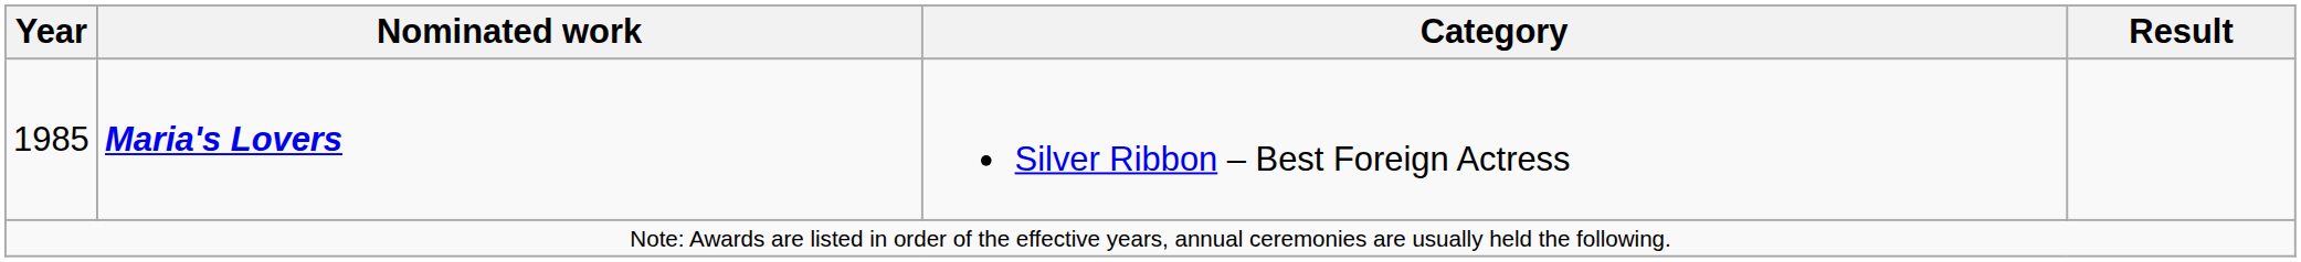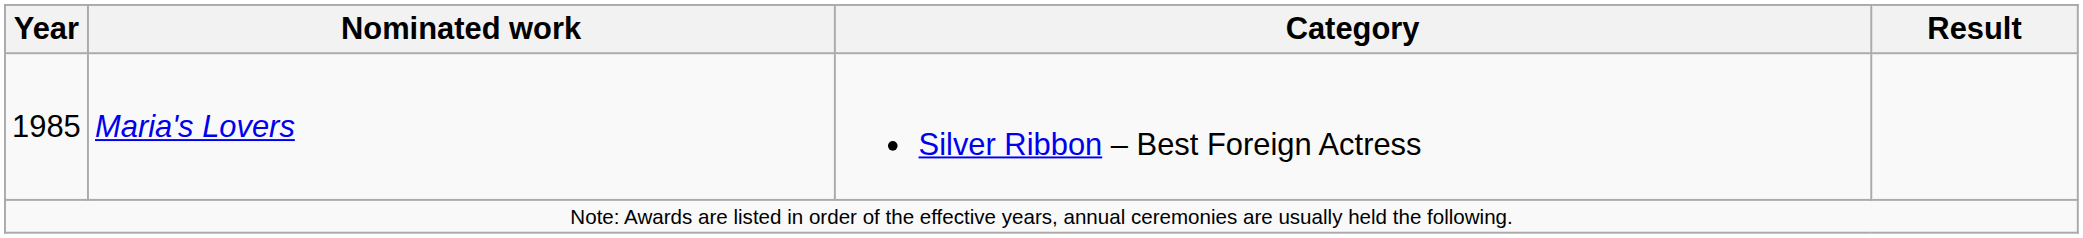1985 | Nominated work: bold -> normal
